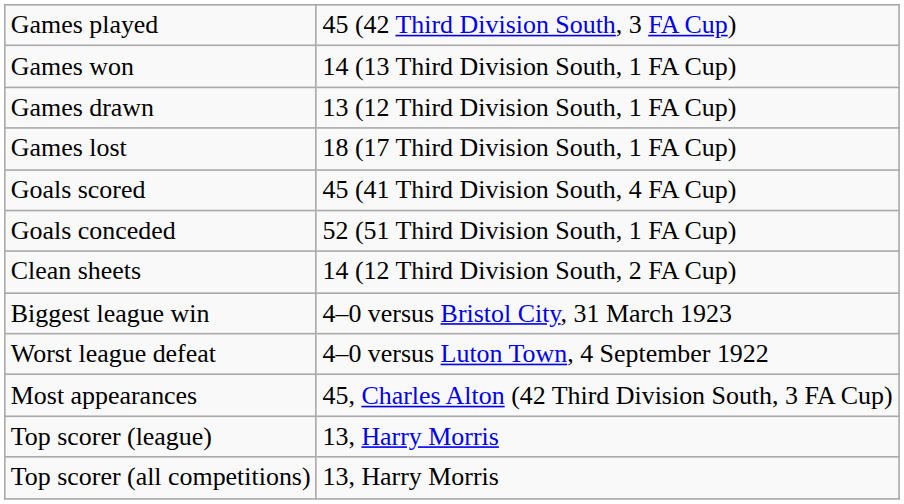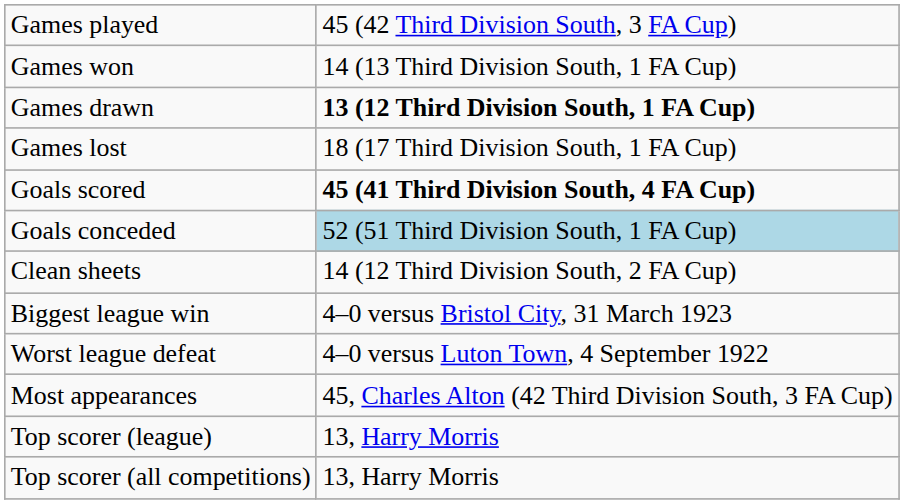Games drawn | column 2: normal -> bold
Goals scored | column 2: normal -> bold
Goals conceded | column 2: no background -> lightblue background
